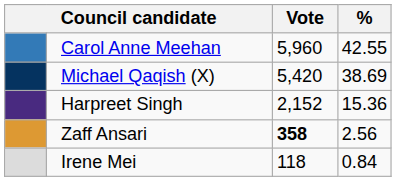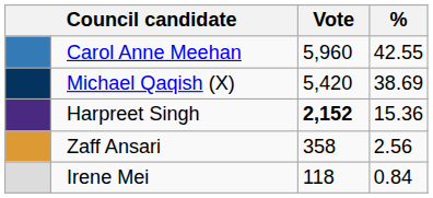Harpreet Singh | Vote: normal -> bold
Zaff Ansari | Vote: bold -> normal
